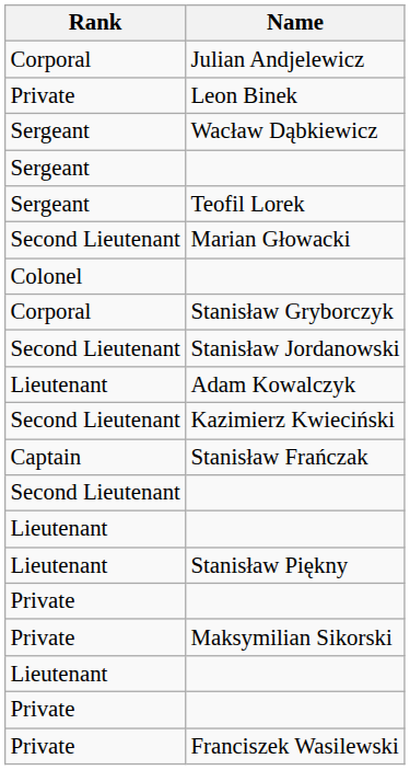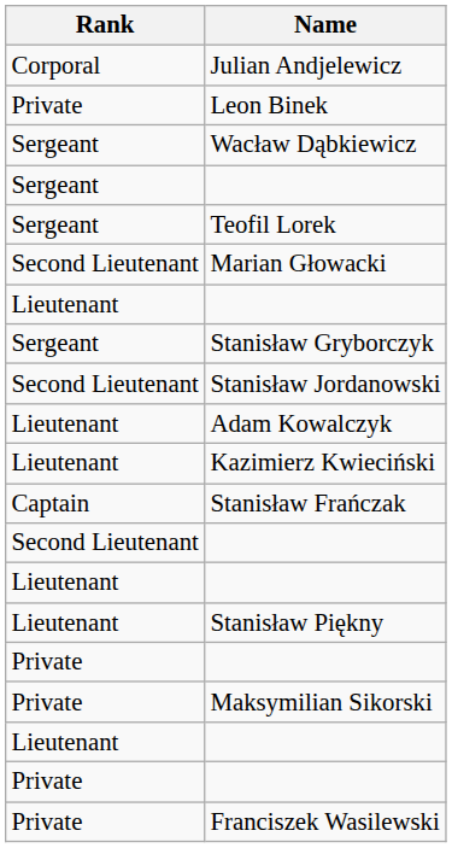row 8 | Rank: Colonel -> Lieutenant
row 9 | Rank: Corporal -> Sergeant
row 12 | Rank: Second Lieutenant -> Lieutenant
